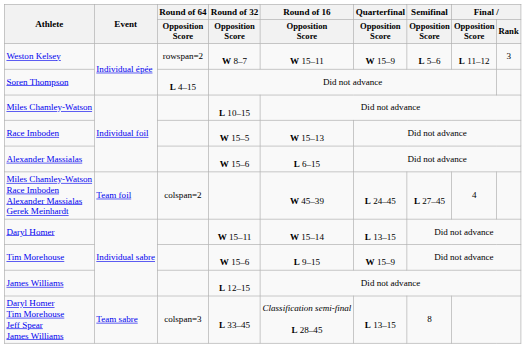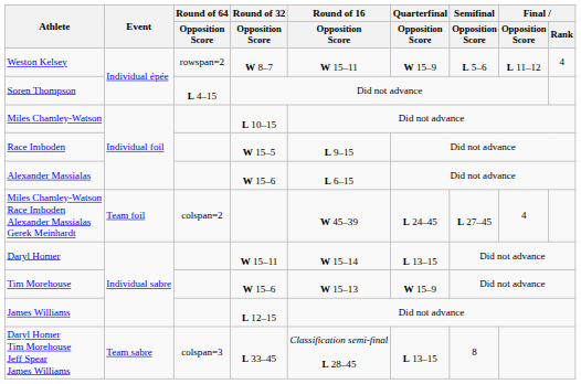Weston Kelsey | Final / Rank: 3 -> 4
Race Imboden | Round of 16 / Opposition Score: W 15–13 -> L 9–15
Tim Morehouse | Round of 16 / Opposition Score: L 9–15 -> W 15–13
